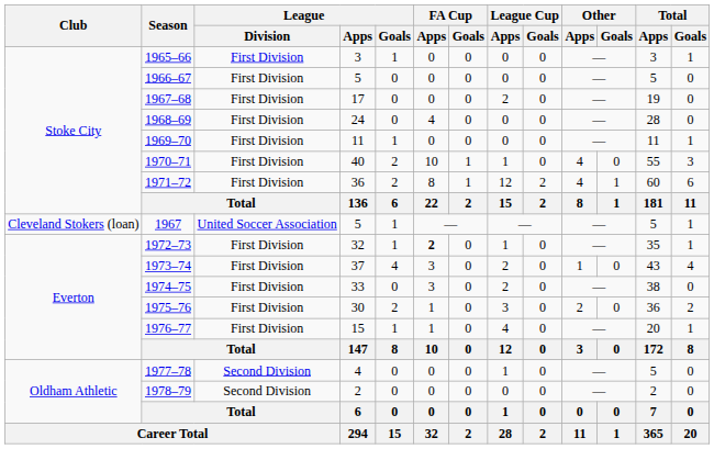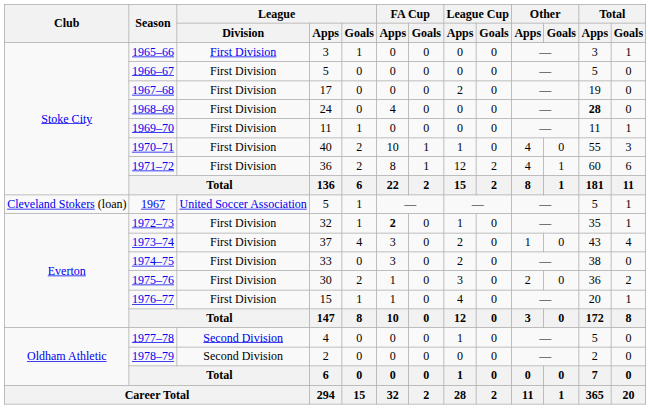1968–69 | Total / Apps: normal -> bold
